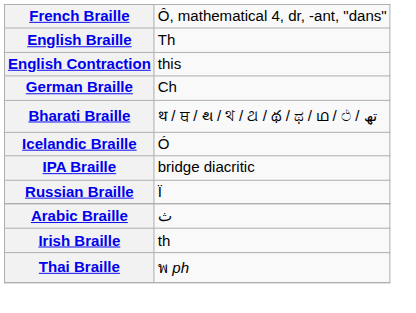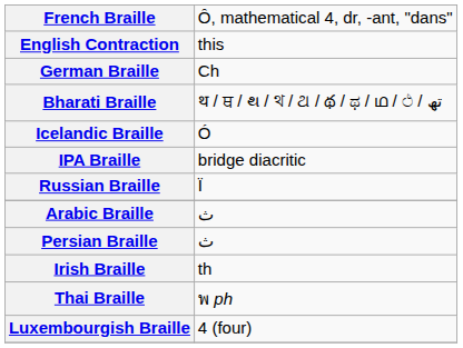- row: English Braille | Th
+ row: Persian Braille | ث
+ row: Luxembourgish Braille | 4 (four)
